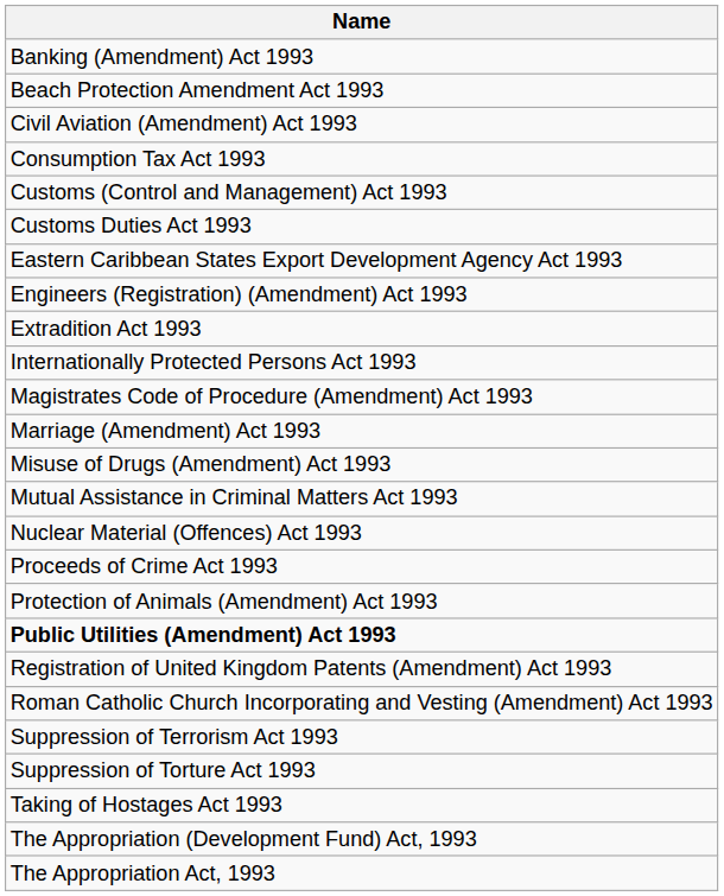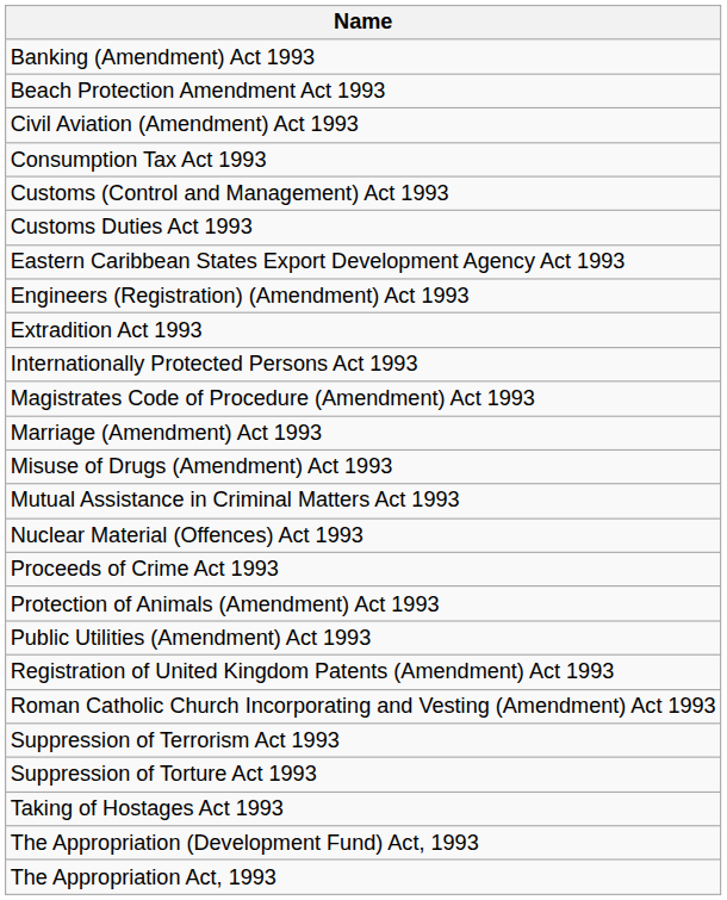row 19 | column 1: bold -> normal
